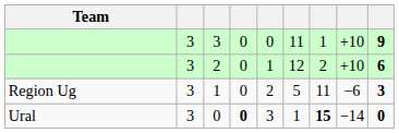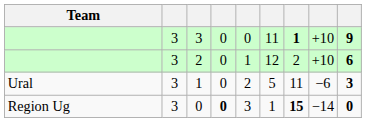row 2 | column 7: normal -> bold
row 4 | Team: Region Ug -> Ural
row 5 | Team: Ural -> Region Ug
